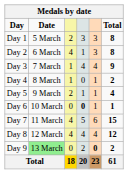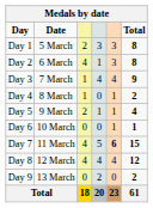Day 6 | column 4: bold -> normal
Day 7 | column 5: normal -> bold
Day 9 | Date: lightgreen background -> no background
Day 9 | column 5: bold -> normal
